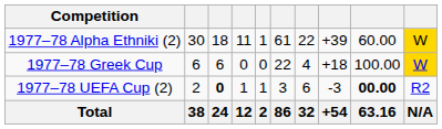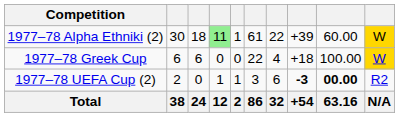1977–78 Alpha Ethniki (2) | column 4: no background -> lightgreen background
1977–78 UEFA Cup (2) | column 3: bold -> normal
1977–78 UEFA Cup (2) | column 8: normal -> bold
